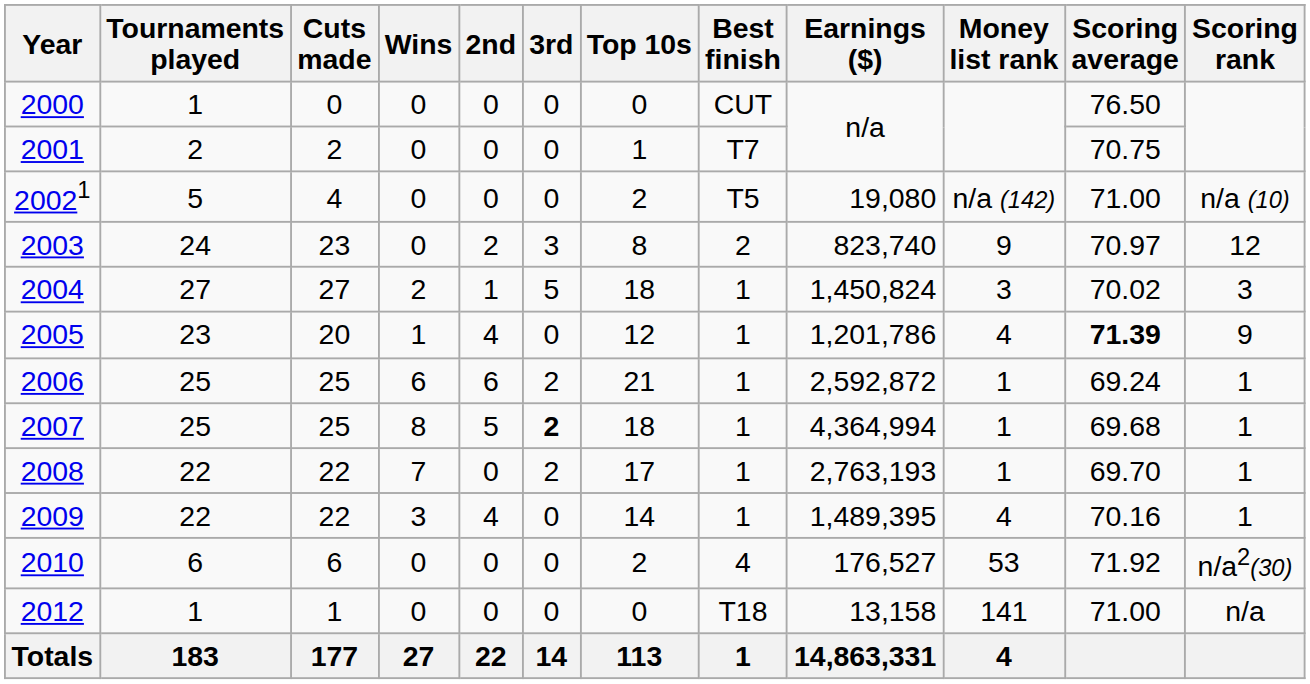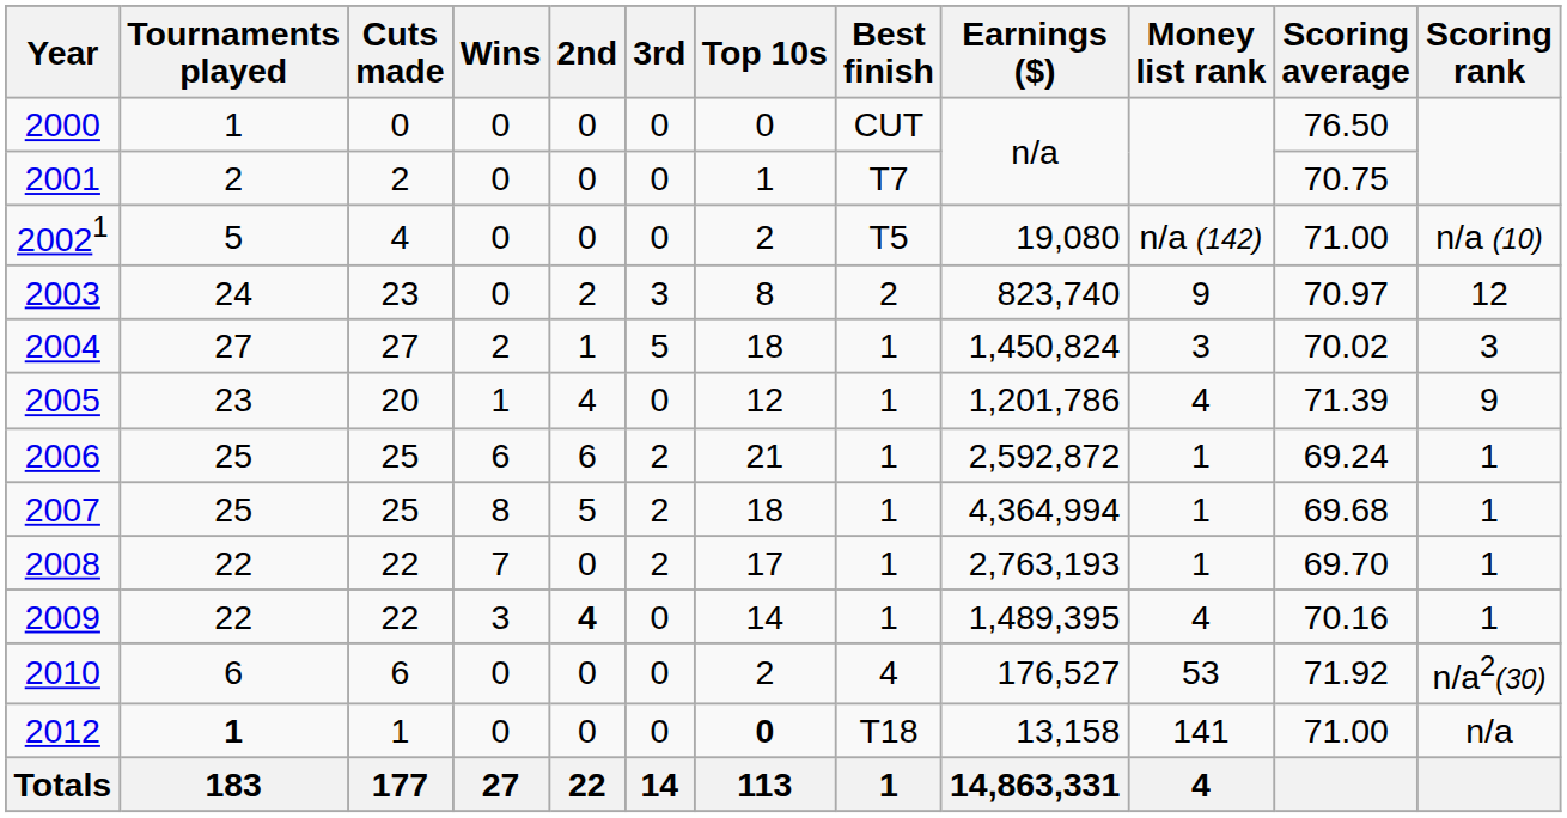2005 | Scoring average: bold -> normal
2007 | 3rd: bold -> normal
2009 | 2nd: normal -> bold
2012 | Tournaments played: normal -> bold
2012 | Top 10s: normal -> bold
